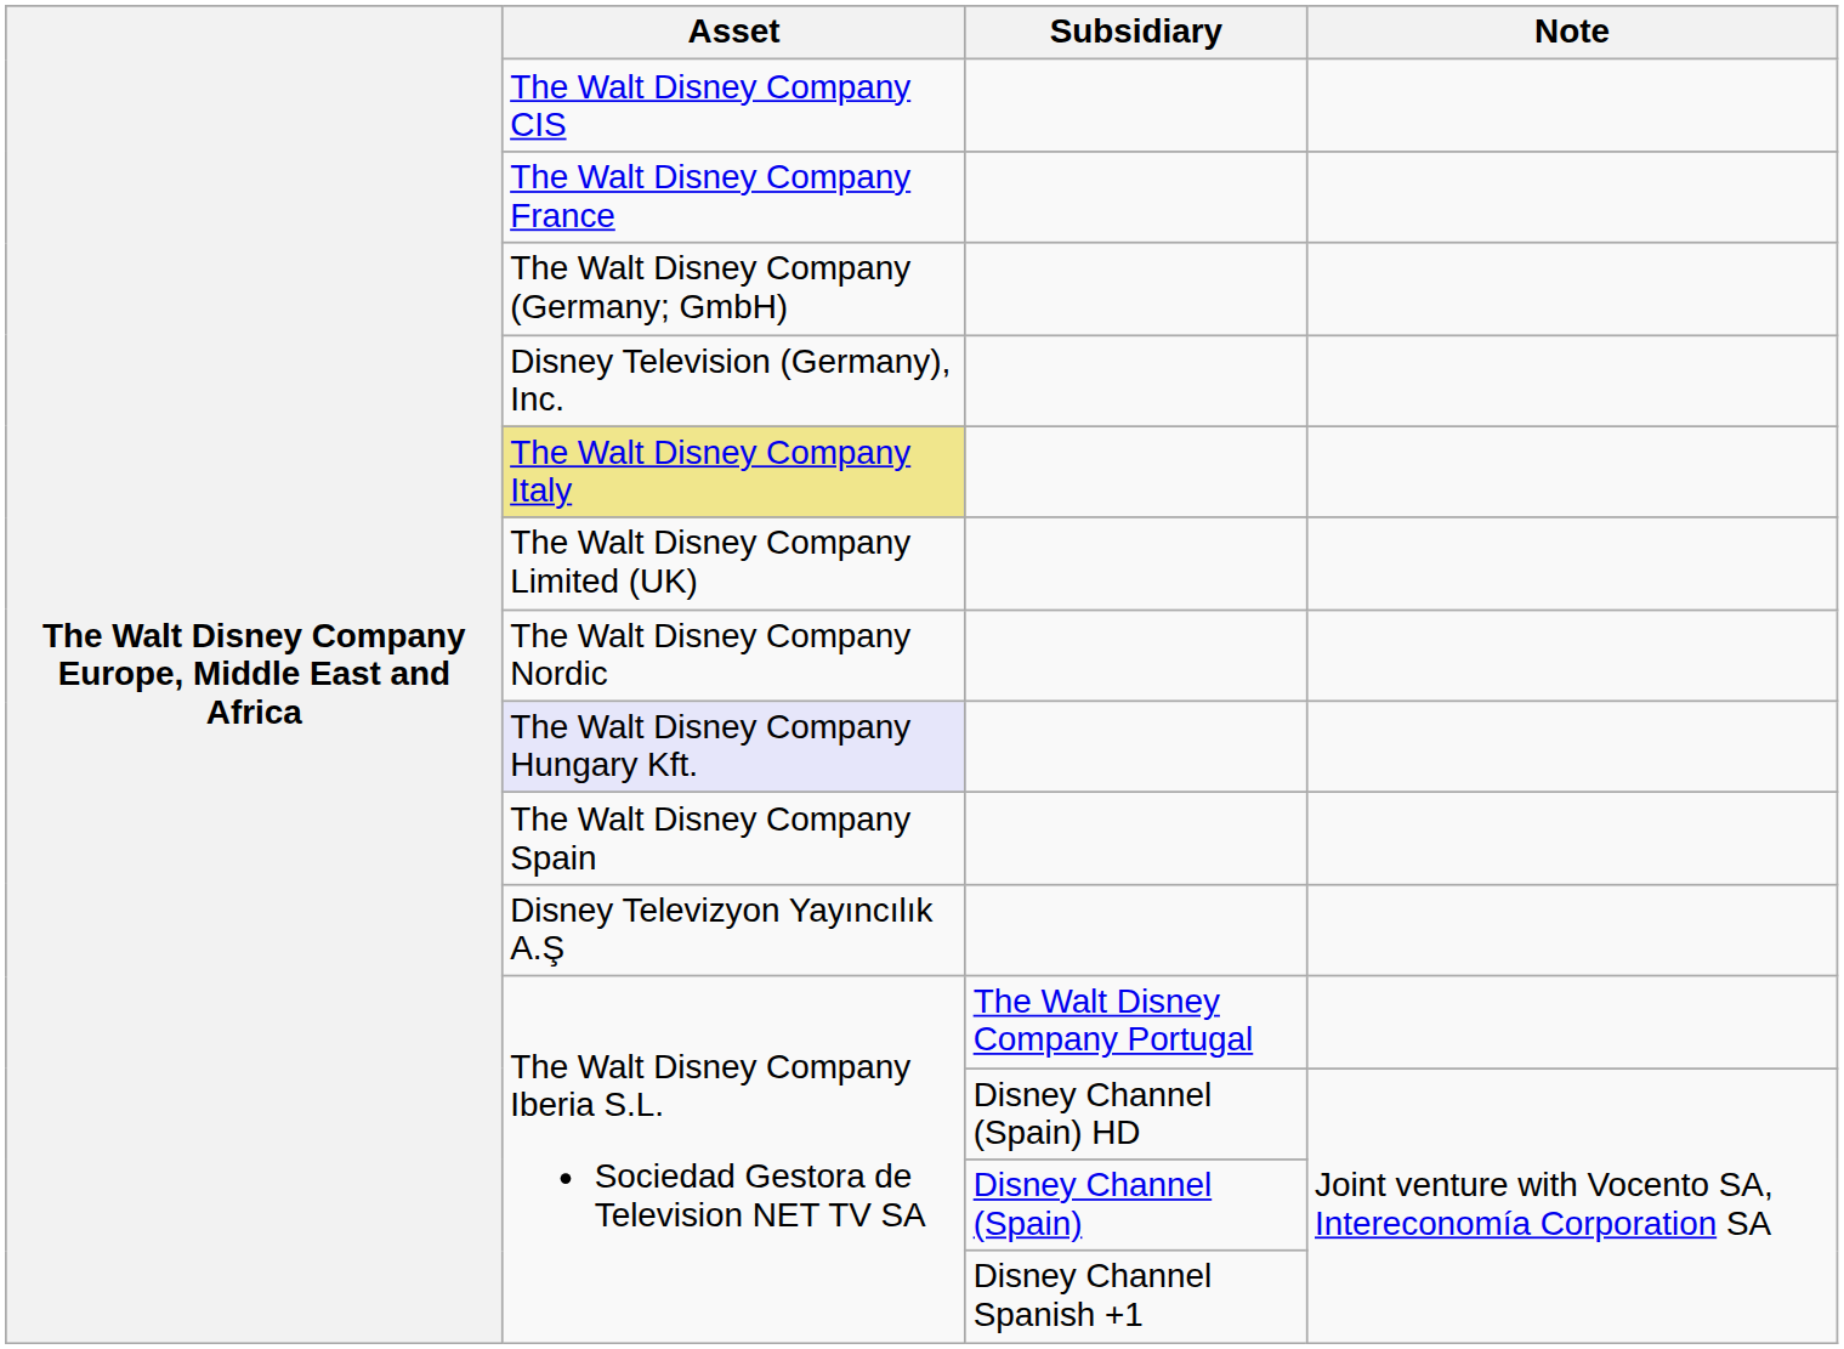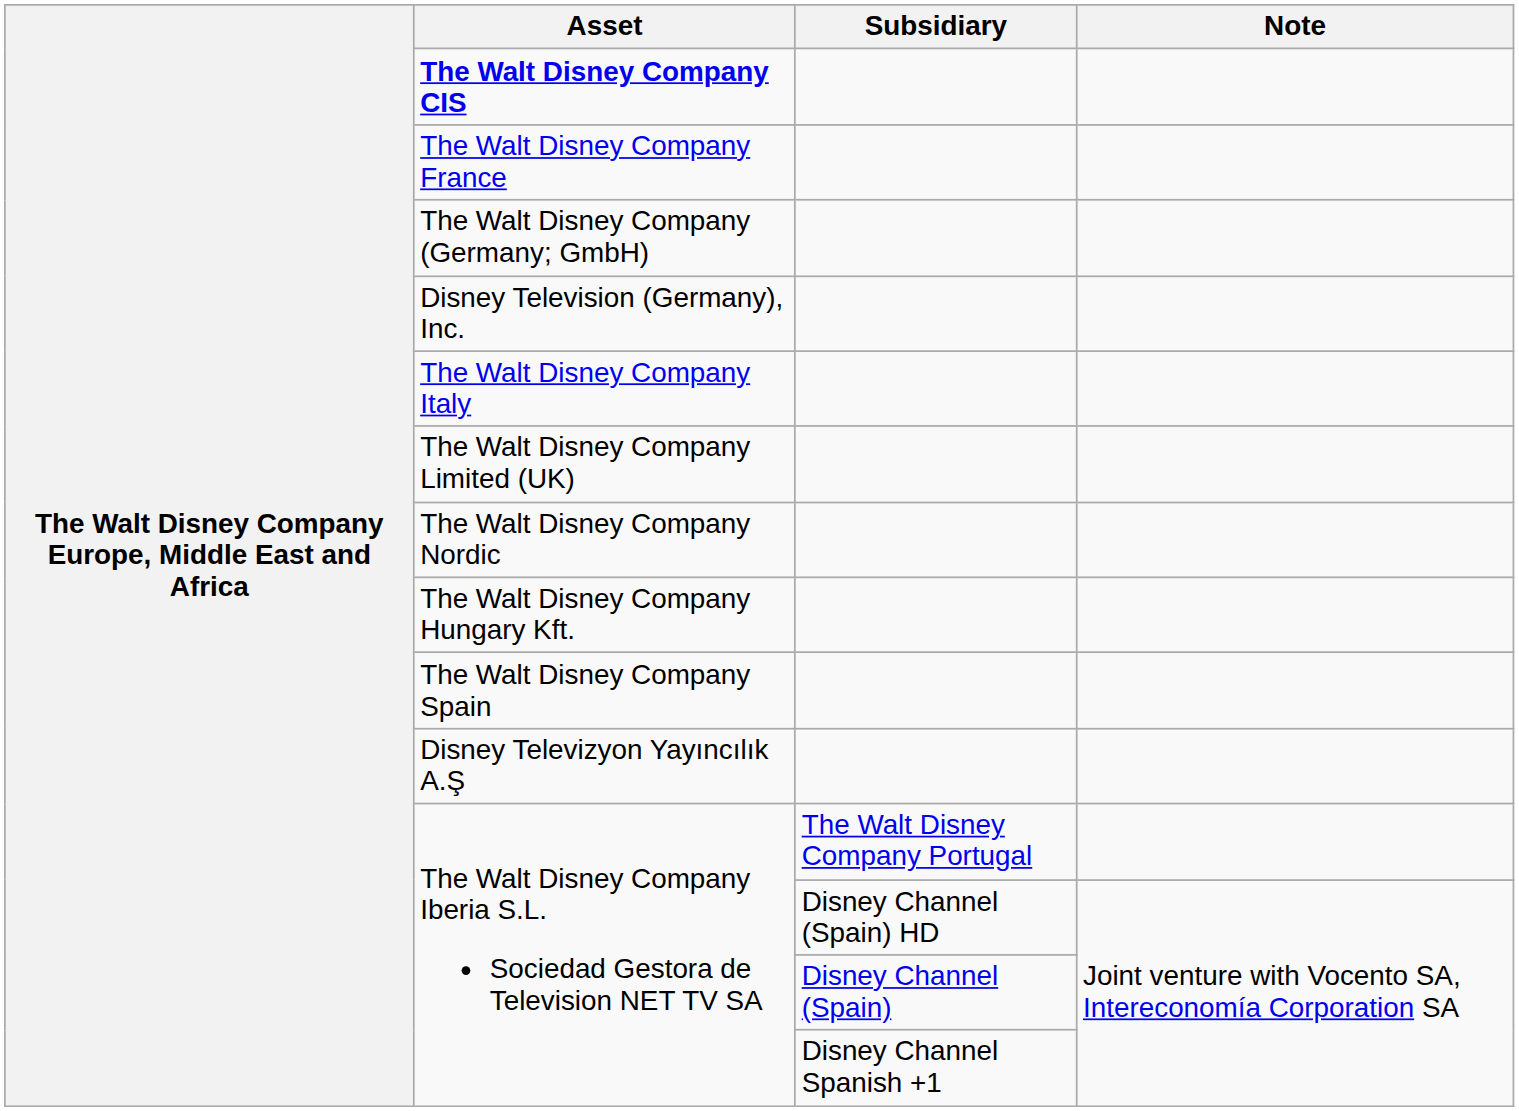The Walt Disney Company CIS | Asset: normal -> bold
The Walt Disney Company Italy | Asset: khaki background -> no background
The Walt Disney Company Hungary Kft. | Asset: lavender background -> no background
